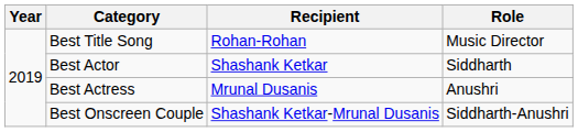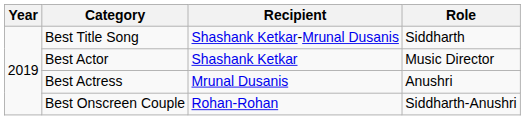Best Title Song | Recipient: Rohan-Rohan -> Shashank Ketkar-Mrunal Dusanis
Best Title Song | Role: Music Director -> Siddharth
Best Actor | Role: Siddharth -> Music Director
Best Onscreen Couple | Recipient: Shashank Ketkar-Mrunal Dusanis -> Rohan-Rohan
